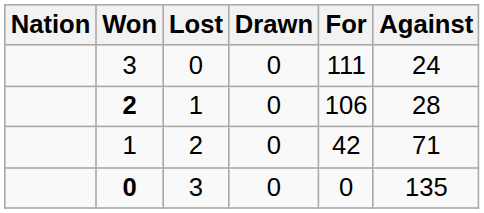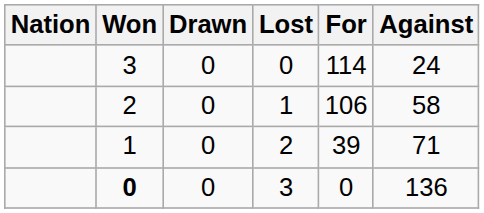columns swapped: Drawn <-> Lost
row 2 | For: 111 -> 114
row 3 | Won: bold -> normal
row 3 | Against: 28 -> 58
row 4 | For: 42 -> 39
row 5 | Against: 135 -> 136
